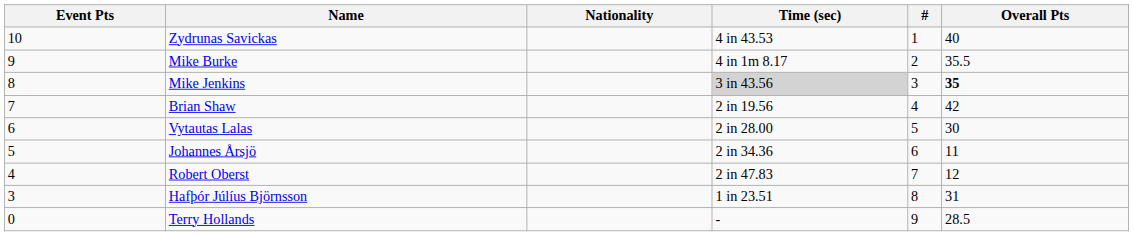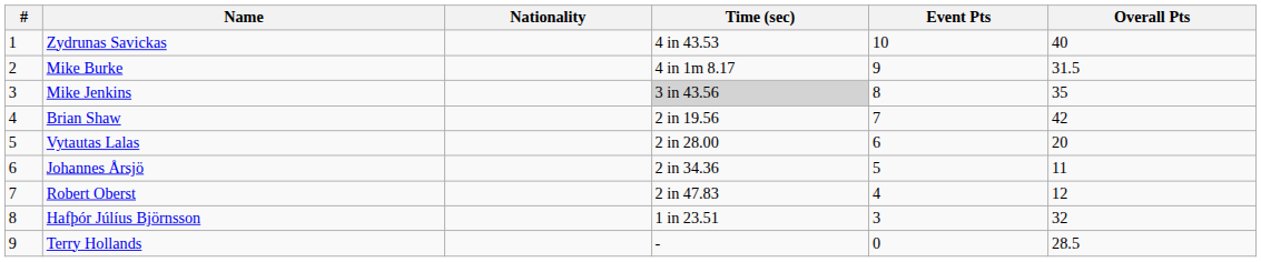columns swapped: # <-> Event Pts
Mike Burke | Overall Pts: 35.5 -> 31.5
Mike Jenkins | Overall Pts: bold -> normal
Vytautas Lalas | Overall Pts: 30 -> 20
Hafþór Júlíus Björnsson | Overall Pts: 31 -> 32
